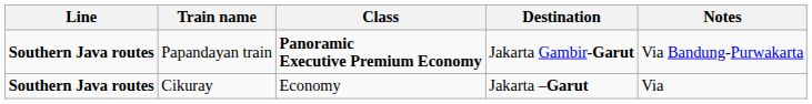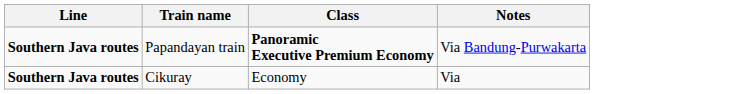- column: Destination | Jakarta Gambir-Garut | Jakarta –Garut
